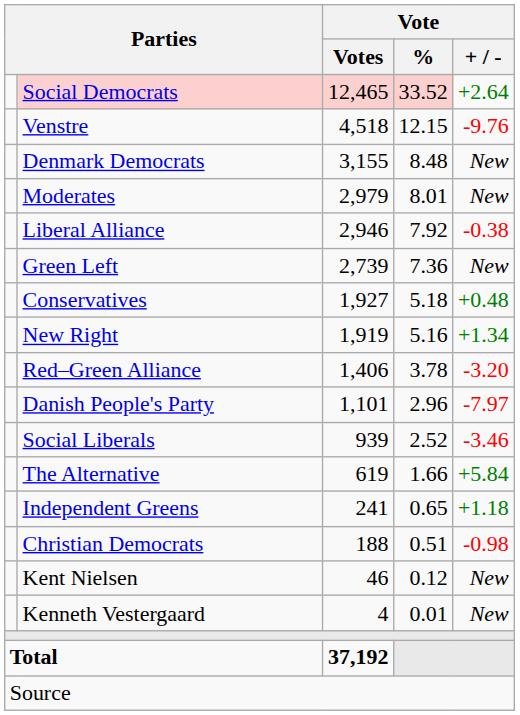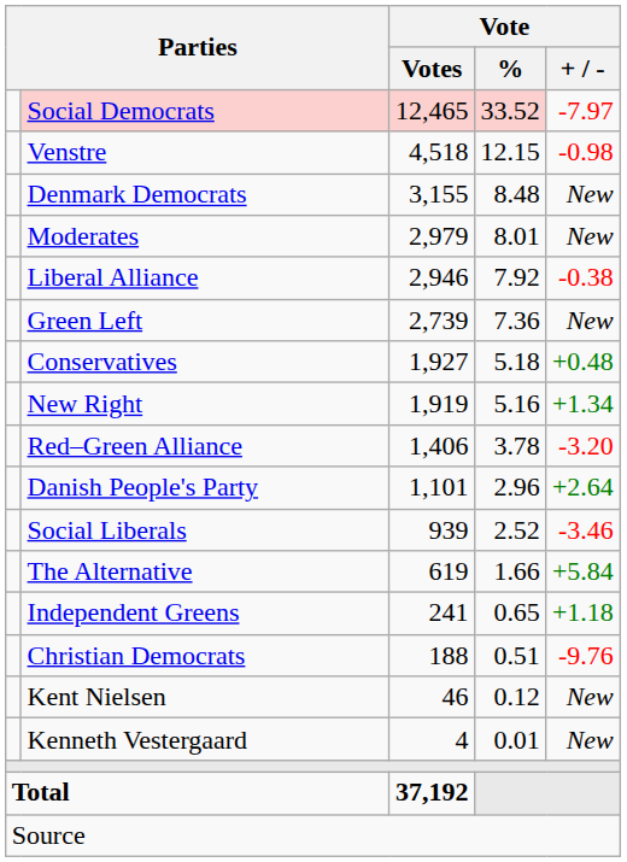Social Democrats | Vote / + / -: +2.64 -> -7.97
Venstre | Vote / + / -: -9.76 -> -0.98
Danish People's Party | Vote / + / -: -7.97 -> +2.64
Christian Democrats | Vote / + / -: -0.98 -> -9.76
